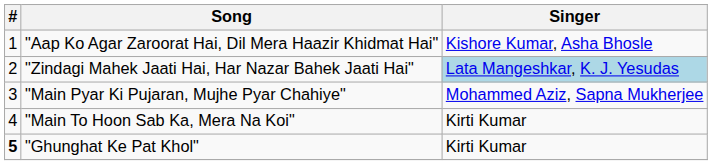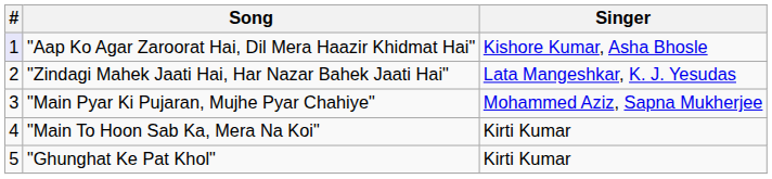"Aap Ko Agar Zaroorat Hai, Dil Mera Haazir Khidmat Hai" | #: no background -> lavender background
"Zindagi Mahek Jaati Hai, Har Nazar Bahek Jaati Hai" | Singer: lightblue background -> no background
"Ghunghat Ke Pat Khol" | #: bold -> normal
